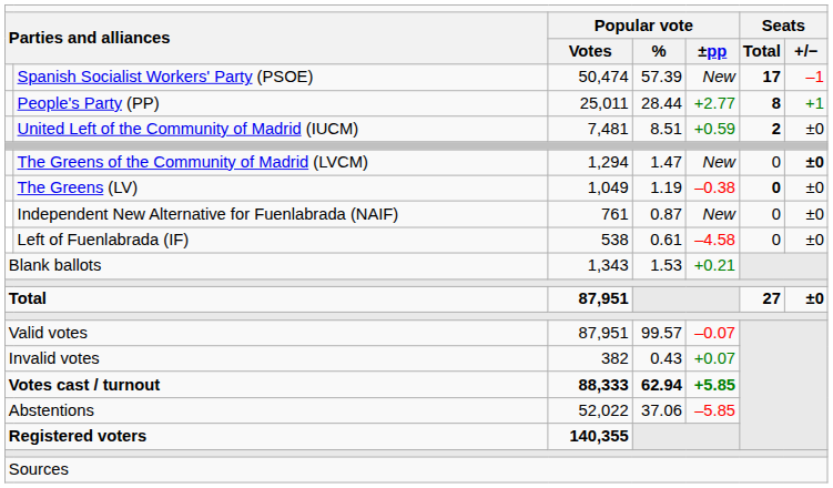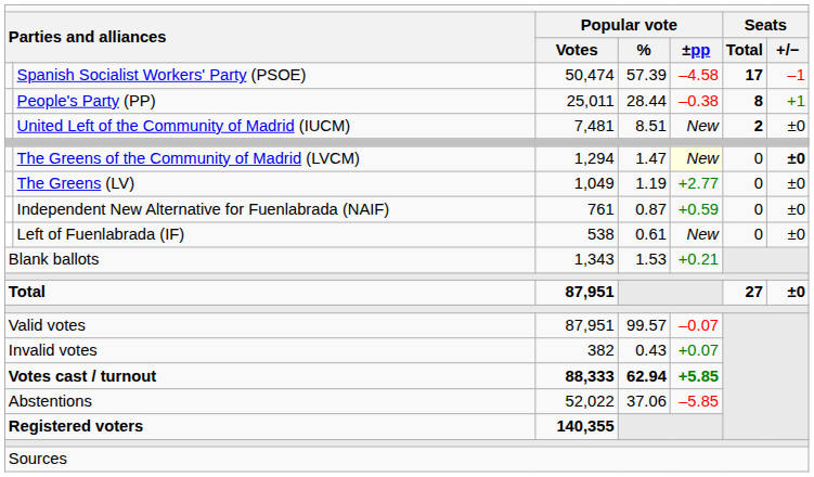Spanish Socialist Workers' Party (PSOE) | column 5: New -> –4.58
People's Party (PP) | column 5: +2.77 -> –0.38
United Left of the Community of Madrid (IUCM) | column 5: +0.59 -> New
The Greens of the Community of Madrid (LVCM) | column 5: no background -> lightyellow background
The Greens (LV) | column 5: –0.38 -> +2.77
The Greens (LV) | column 6: bold -> normal
Independent New Alternative for Fuenlabrada (NAIF) | column 5: New -> +0.59
Left of Fuenlabrada (IF) | column 5: –4.58 -> New
